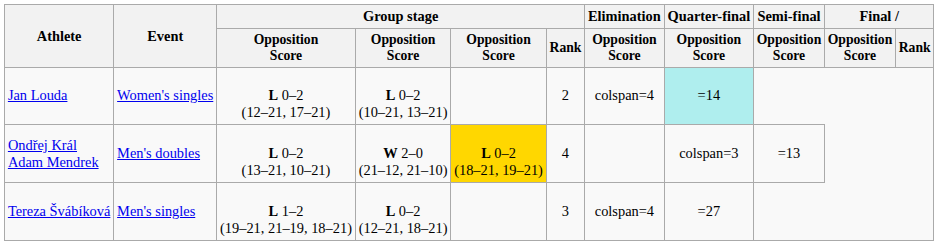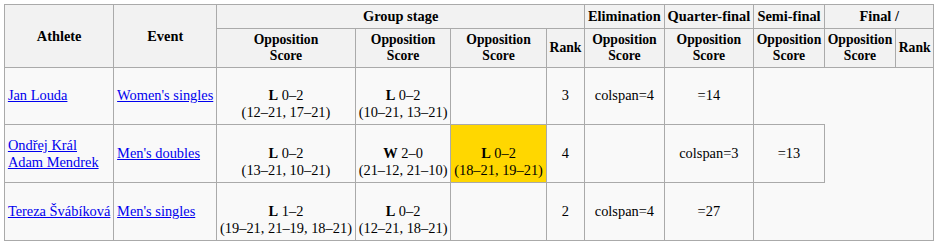Jan Louda | Group stage / Rank: 2 -> 3
Jan Louda | Quarter-final / Opposition Score: paleturquoise background -> no background
Tereza Švábíková | Group stage / Rank: 3 -> 2
